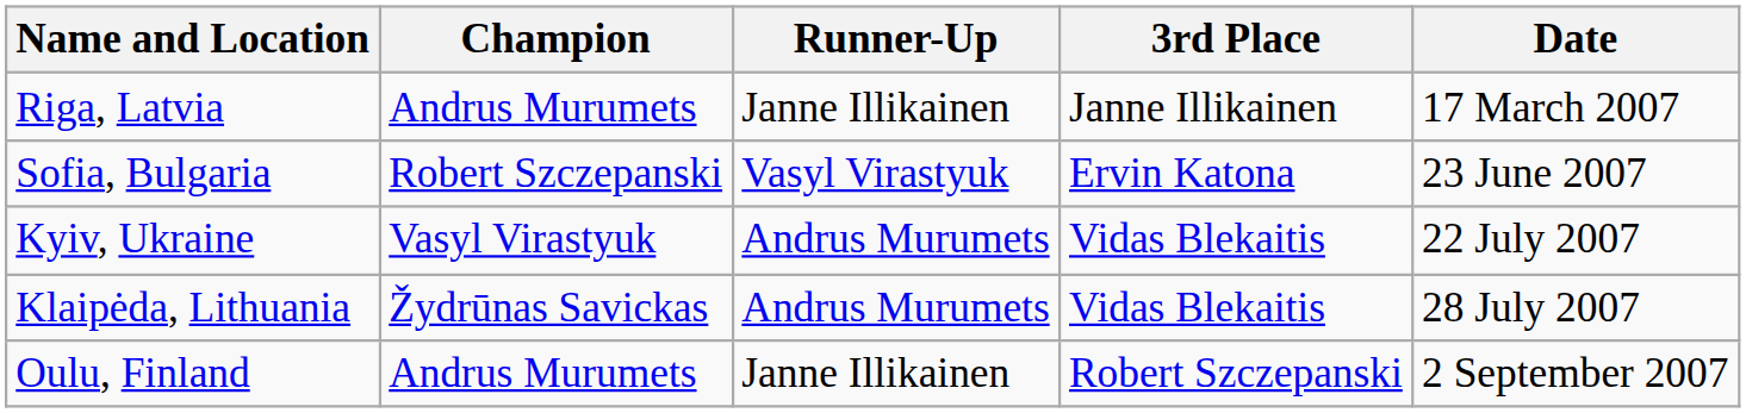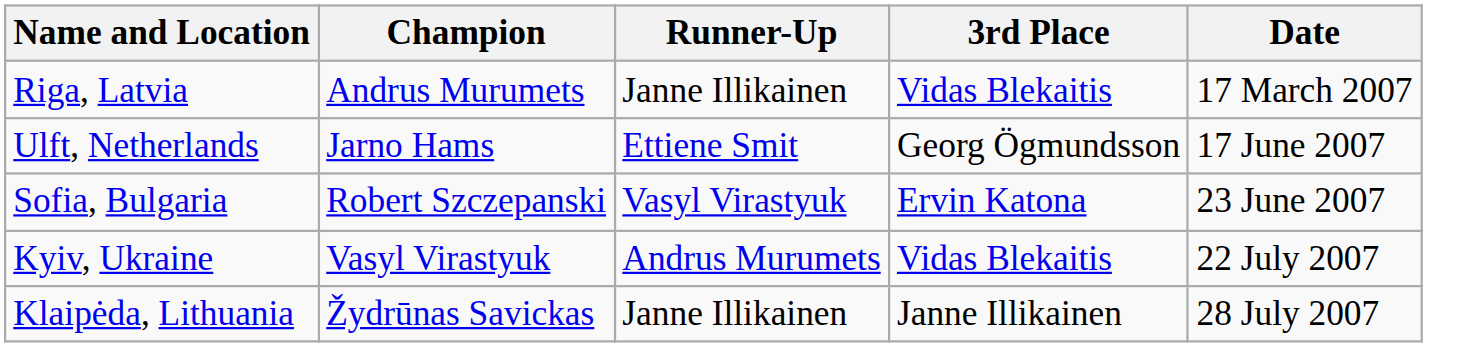Riga, Latvia | 3rd Place: Janne Illikainen -> Vidas Blekaitis
+ row: Ulft, Netherlands | Jarno Hams | Ettiene Smit | Georg Ögmundsson | 17 June 2007
Klaipėda, Lithuania | Runner-Up: Andrus Murumets -> Janne Illikainen
Klaipėda, Lithuania | 3rd Place: Vidas Blekaitis -> Janne Illikainen
- row: Oulu, Finland | Andrus Murumets | Janne Illikainen | Robert Szczepanski | 2 September 2007
